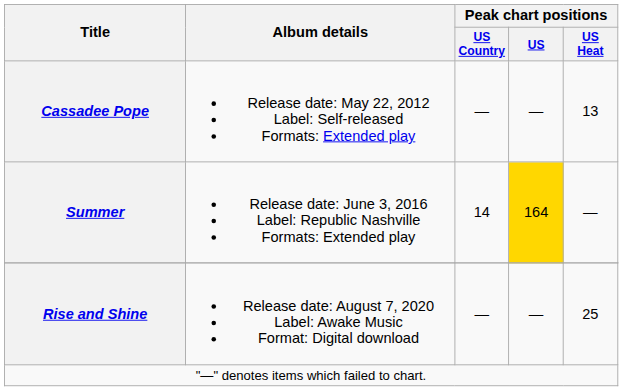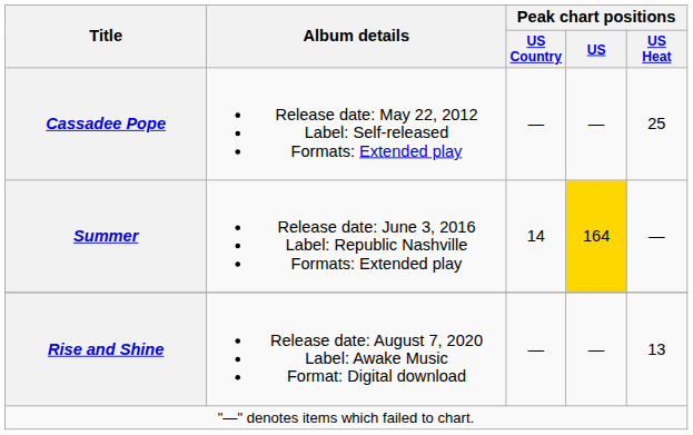Cassadee Pope | Peak chart positions / US Heat: 13 -> 25
Rise and Shine | Peak chart positions / US Heat: 25 -> 13
